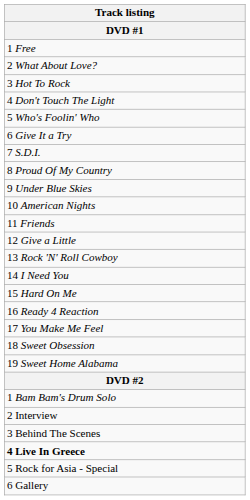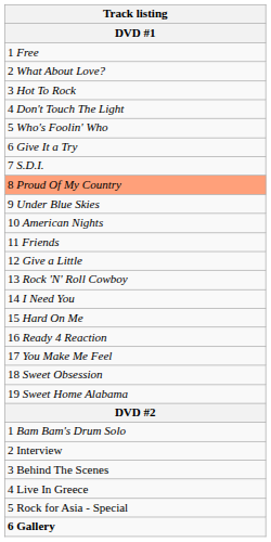row 10 | column 1: no background -> lightsalmon background
row 26 | column 1: bold -> normal
row 28 | column 1: normal -> bold
